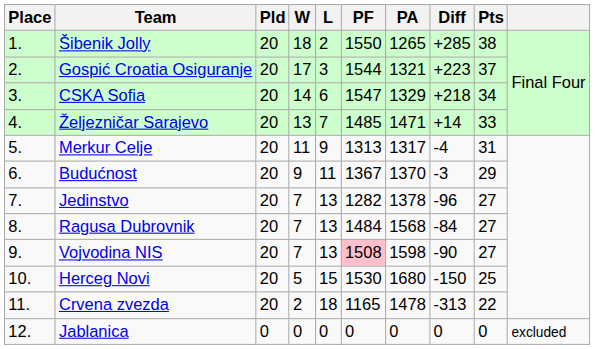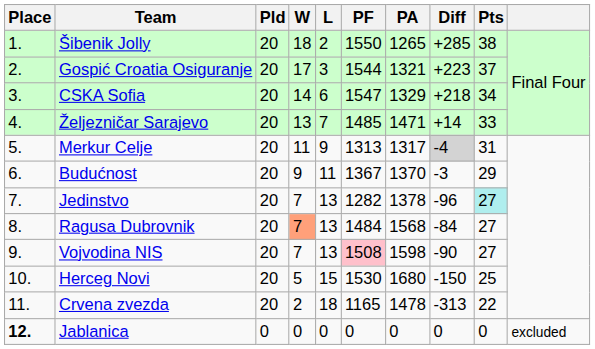Merkur Celje | Diff: no background -> lightgrey background
Jedinstvo | Pts: no background -> paleturquoise background
Ragusa Dubrovnik | W: no background -> lightsalmon background
Jablanica | Place: normal -> bold
